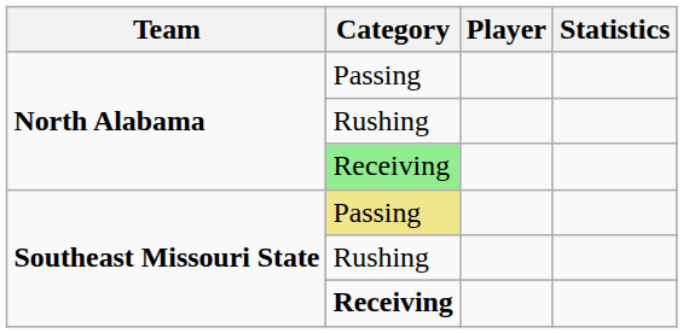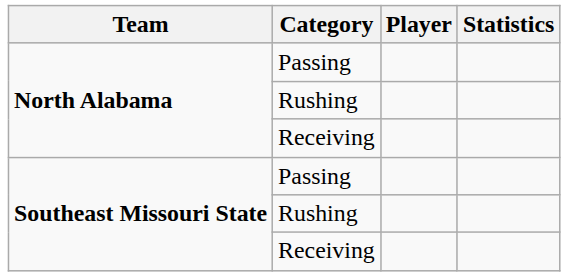North Alabama / Receiving | Category: lightgreen background -> no background
Southeast Missouri State / Passing | Category: khaki background -> no background
Southeast Missouri State / Receiving | Category: bold -> normal
